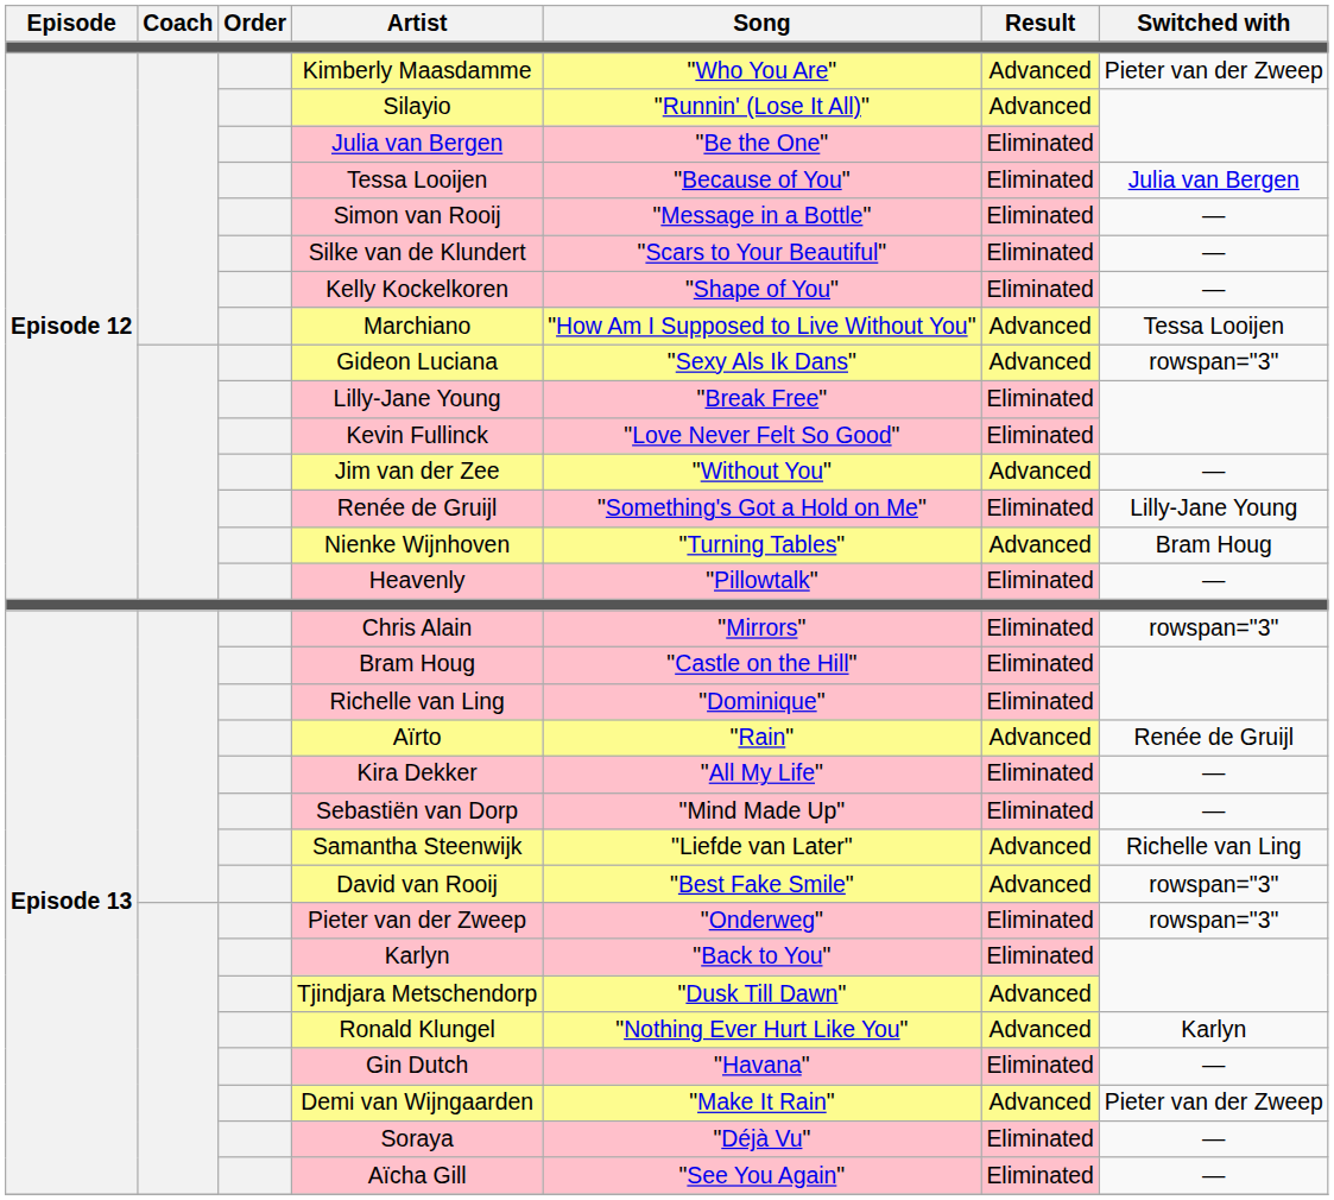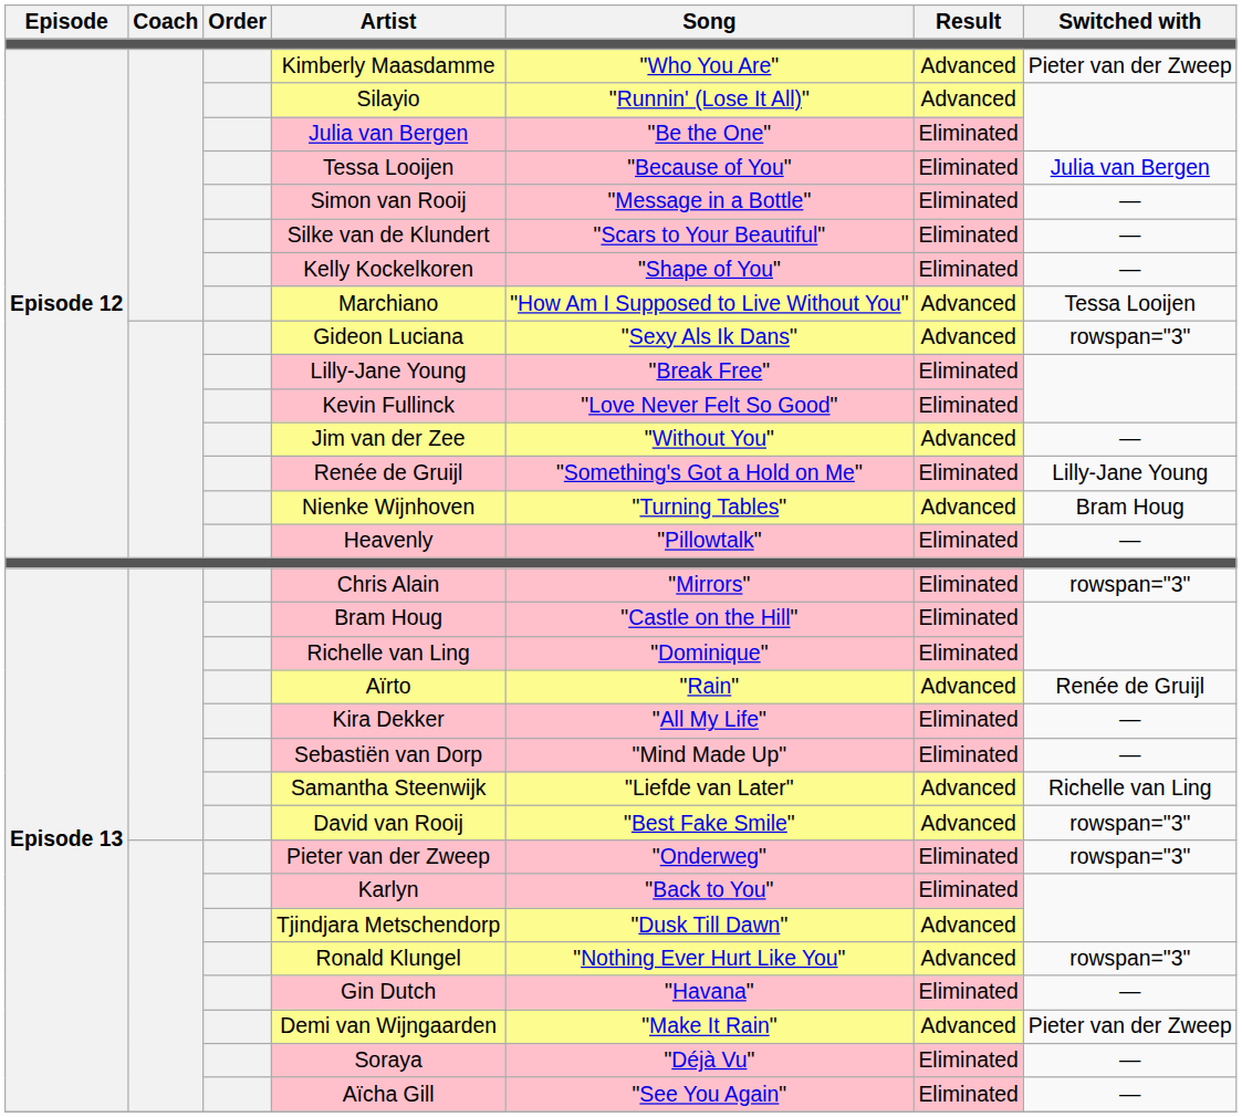Ronald Klungel | Switched with: Karlyn -> rowspan="3"
